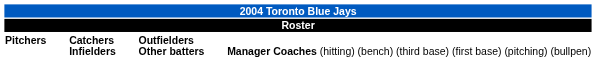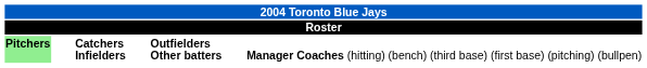Pitchers | column 1: no background -> lightgreen background
